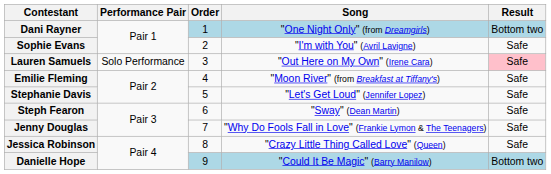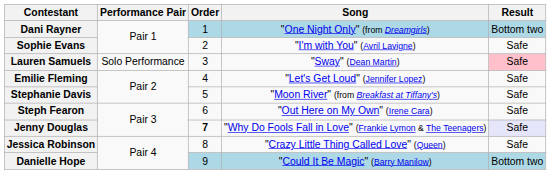Lauren Samuels | Song: "Out Here on My Own" (Irene Cara) -> "Sway" (Dean Martin)
Emilie Fleming | Song: "Moon River" (from Breakfast at Tiffany's) -> "Let's Get Loud" (Jennifer Lopez)
Stephanie Davis | Song: "Let's Get Loud" (Jennifer Lopez) -> "Moon River" (from Breakfast at Tiffany's)
Steph Fearon | Song: "Sway" (Dean Martin) -> "Out Here on My Own" (Irene Cara)
Jenny Douglas | Order: normal -> bold
Jenny Douglas | Result: no background -> lavender background
